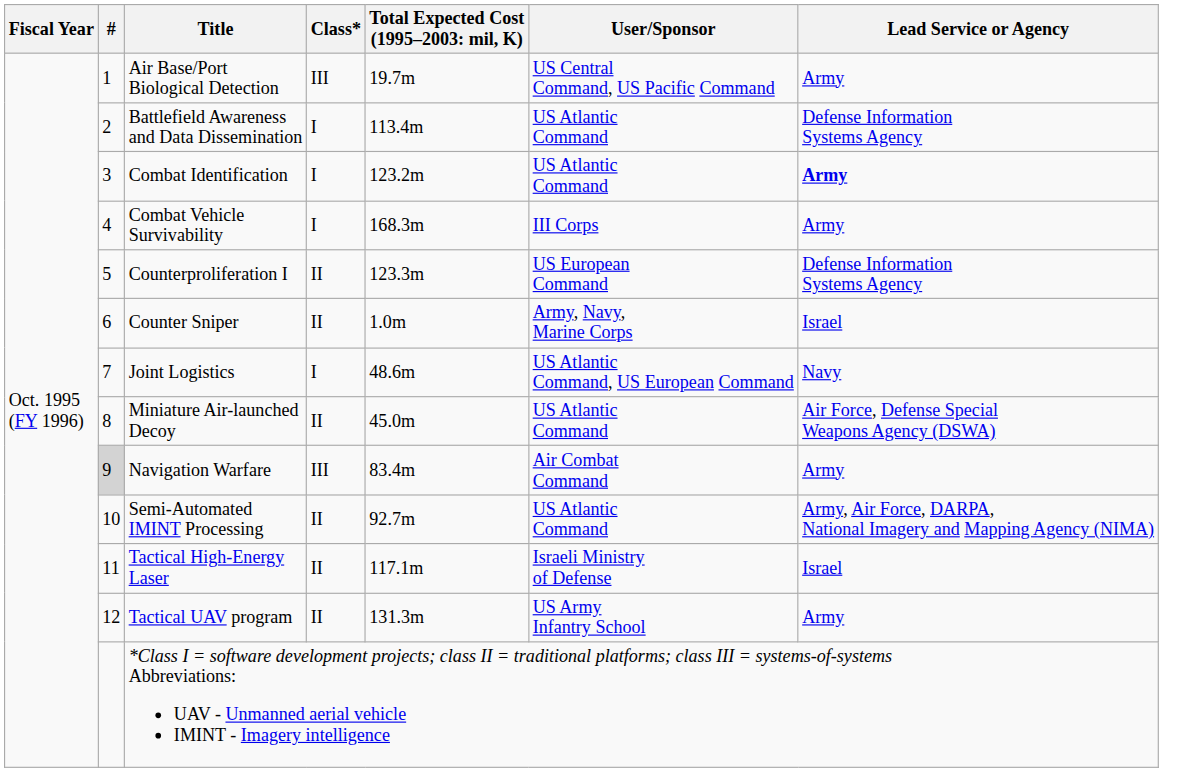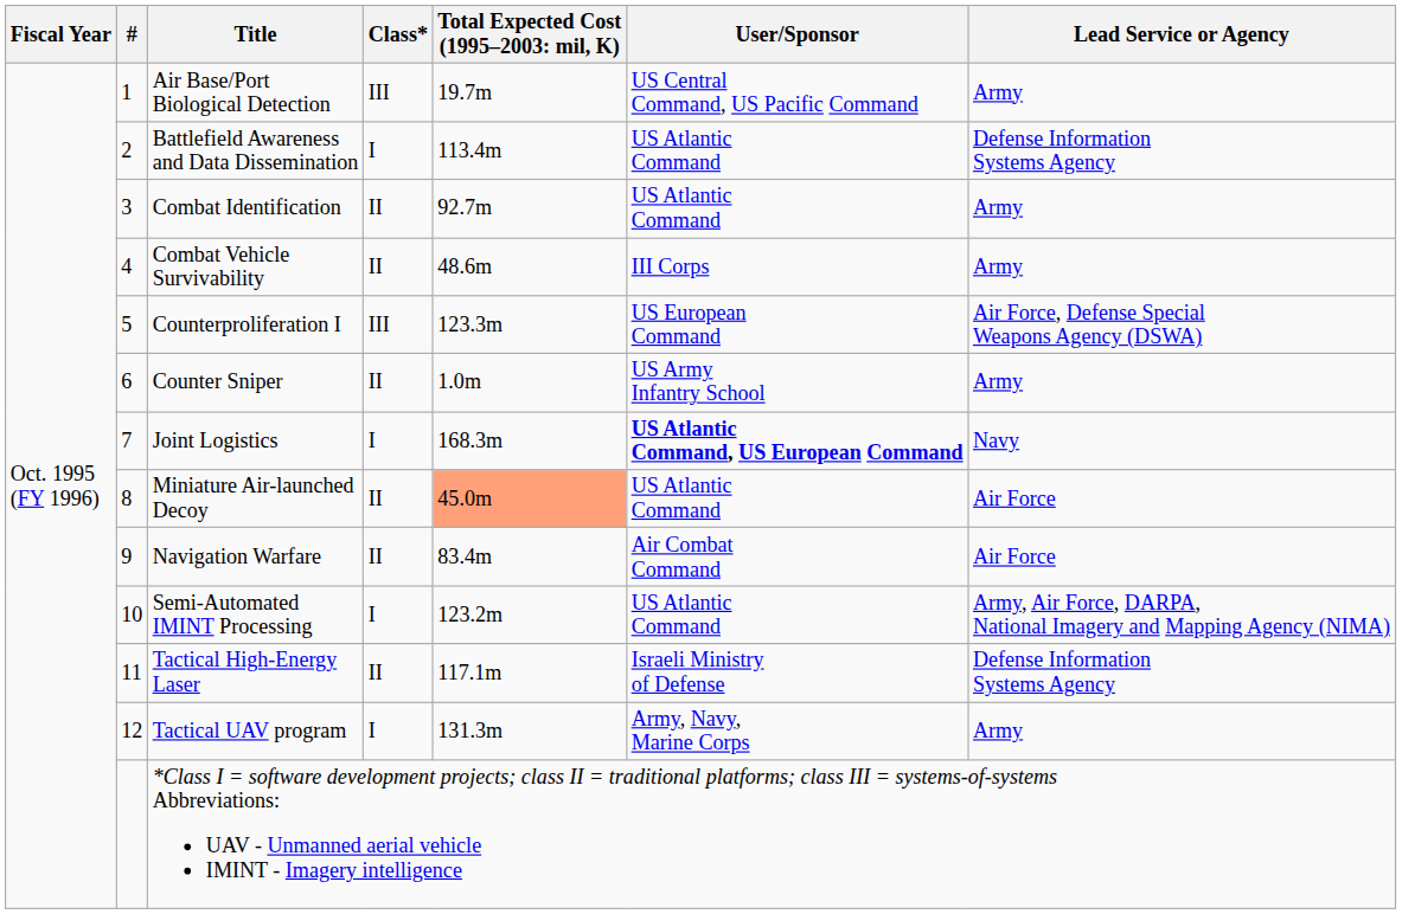Combat Identification | Class*: I -> II
Combat Identification | column 5: 123.2m -> 92.7m
Combat Identification | Lead Service or Agency: bold -> normal
Combat Vehicle Survivability | Class*: I -> II
Combat Vehicle Survivability | column 5: 168.3m -> 48.6m
Counterproliferation I | Class*: II -> III
Counterproliferation I | Lead Service or Agency: Defense Information Systems Agency -> Air Force, Defense Special Weapons Agency (DSWA)
Counter Sniper | User/Sponsor: Army, Navy, Marine Corps -> US Army Infantry School
Counter Sniper | Lead Service or Agency: Israel -> Army
Joint Logistics | column 5: 48.6m -> 168.3m
Joint Logistics | User/Sponsor: normal -> bold
Miniature Air-launched Decoy | column 5: no background -> lightsalmon background
Miniature Air-launched Decoy | Lead Service or Agency: Air Force, Defense Special Weapons Agency (DSWA) -> Air Force
Navigation Warfare | #: lightgrey background -> no background
Navigation Warfare | Class*: III -> II
Navigation Warfare | Lead Service or Agency: Army -> Air Force
Semi-Automated IMINT Processing | Class*: II -> I
Semi-Automated IMINT Processing | column 5: 92.7m -> 123.2m
Tactical High-Energy Laser | Lead Service or Agency: Israel -> Defense Information Systems Agency
Tactical UAV program | Class*: II -> I
Tactical UAV program | User/Sponsor: US Army Infantry School -> Army, Navy, Marine Corps
